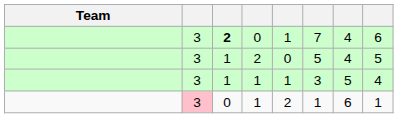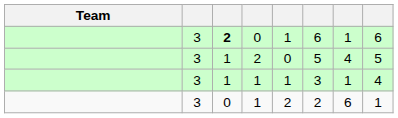row 2 | column 6: 7 -> 6
row 2 | column 7: 4 -> 1
row 4 | column 7: 5 -> 1
row 5 | column 2: pink background -> no background
row 5 | column 6: 1 -> 2
